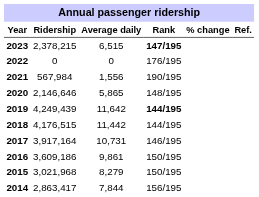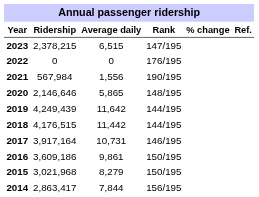2023 | Rank: bold -> normal
2019 | Rank: bold -> normal
